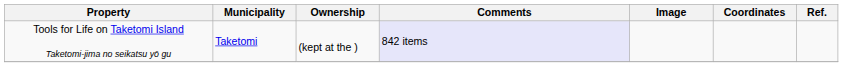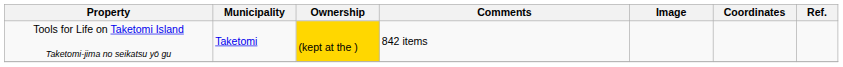row 2 | Ownership: no background -> gold background
row 2 | Comments: lavender background -> no background
